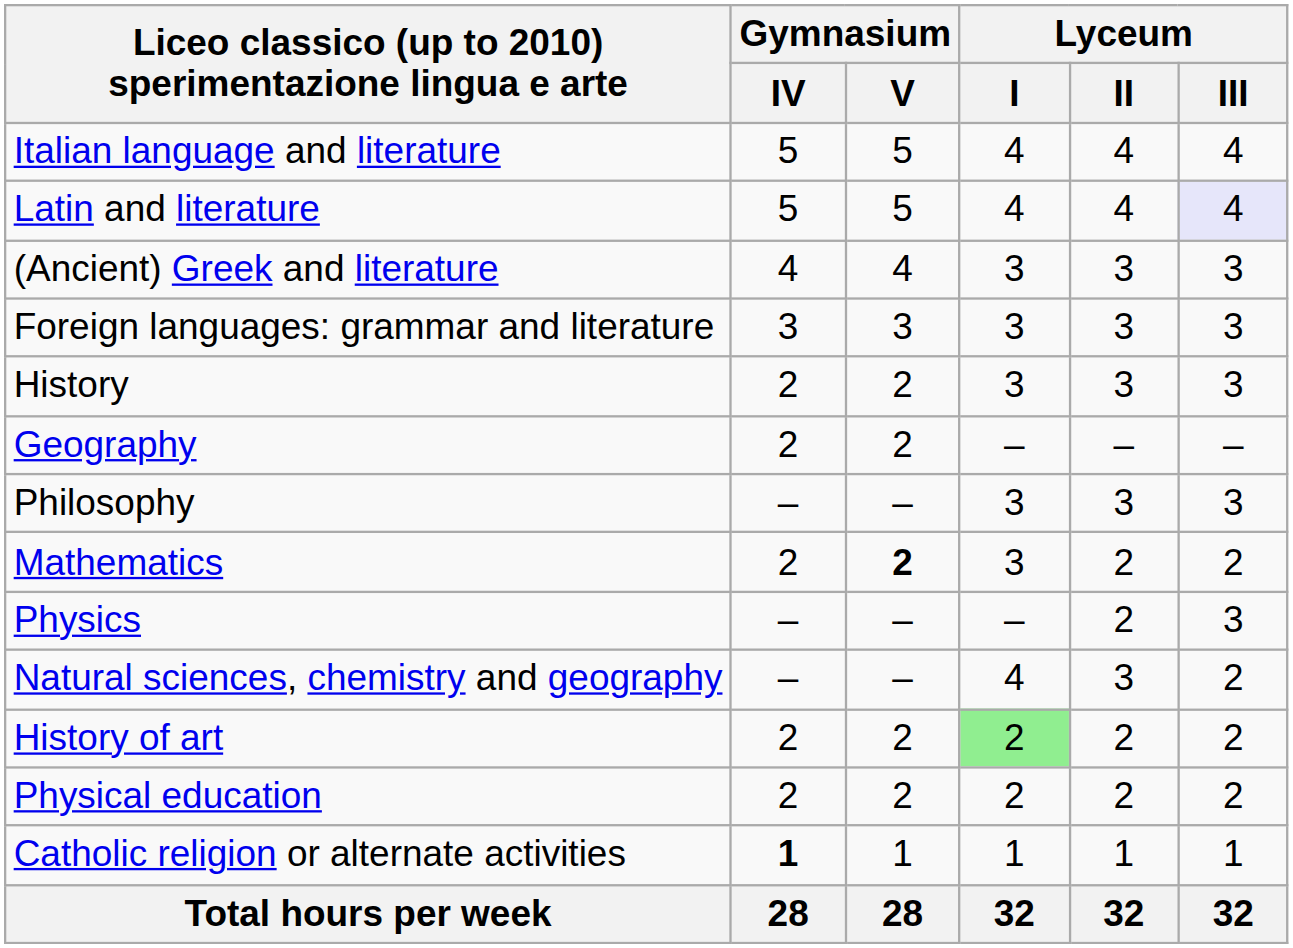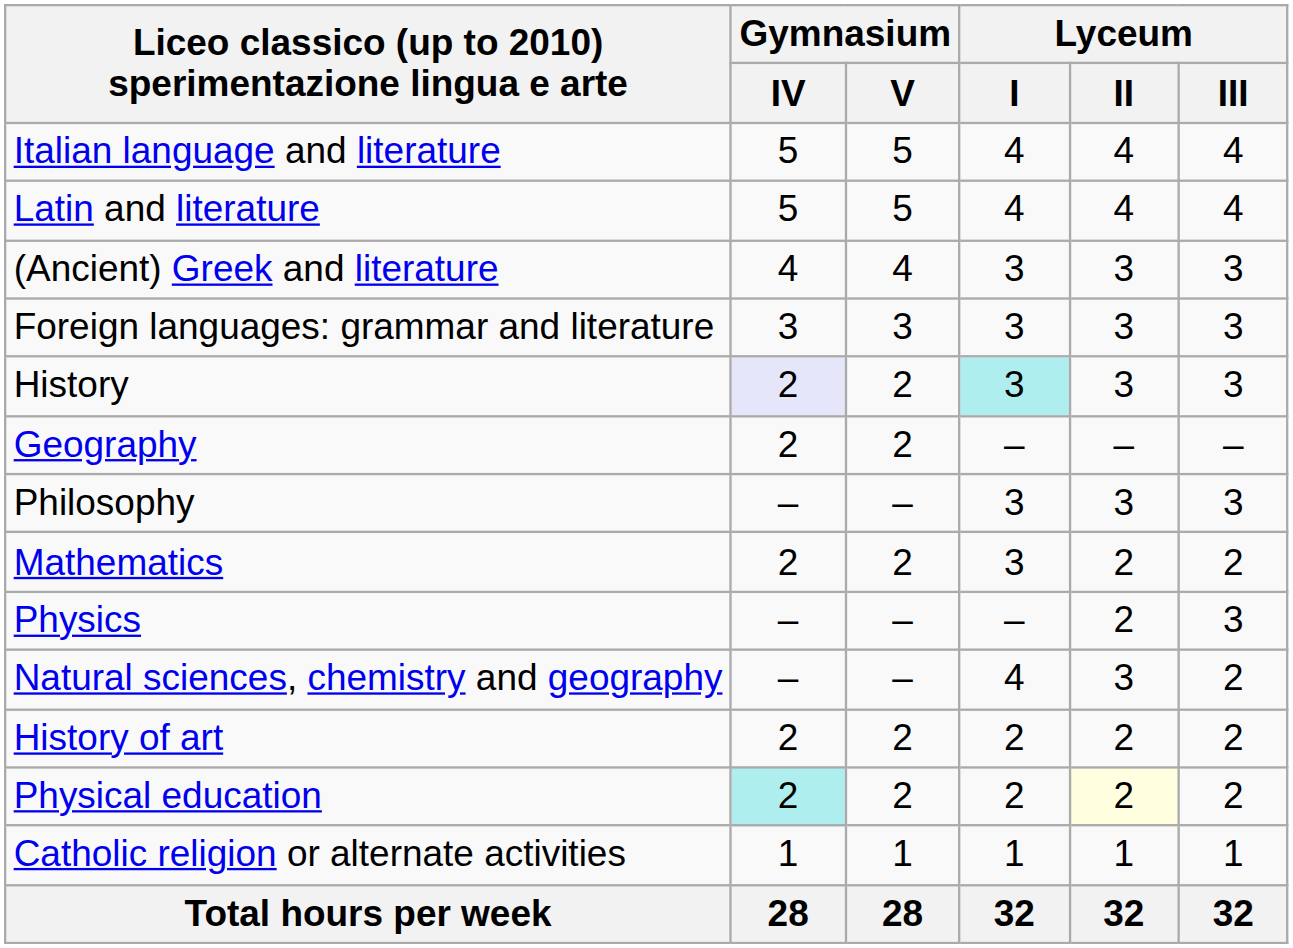Latin and literature | Lyceum / III: lavender background -> no background
History | Gymnasium / IV: no background -> lavender background
History | Lyceum / I: no background -> paleturquoise background
Mathematics | Gymnasium / V: bold -> normal
History of art | Lyceum / I: lightgreen background -> no background
Physical education | Gymnasium / IV: no background -> paleturquoise background
Physical education | Lyceum / II: no background -> lightyellow background
Catholic religion or alternate activities | Gymnasium / IV: bold -> normal
